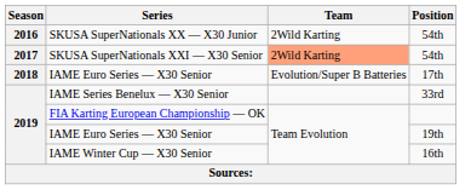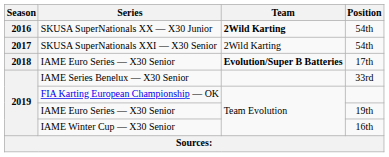SKUSA SuperNationals XX — X30 Junior | Team: normal -> bold
SKUSA SuperNationals XXI — X30 Senior | Team: lightsalmon background -> no background
IAME Euro Series — X30 Senior / 17th | Team: normal -> bold
